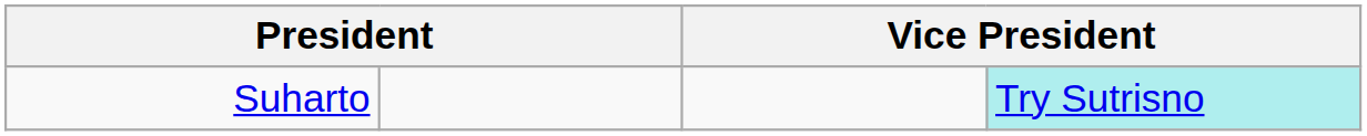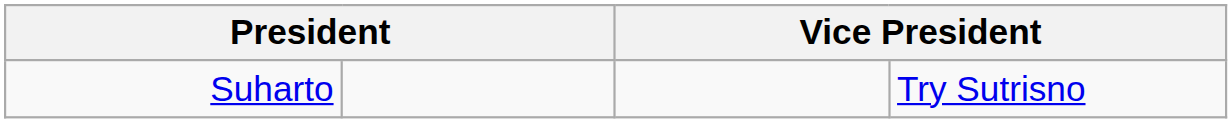Suharto | column 4: paleturquoise background -> no background
